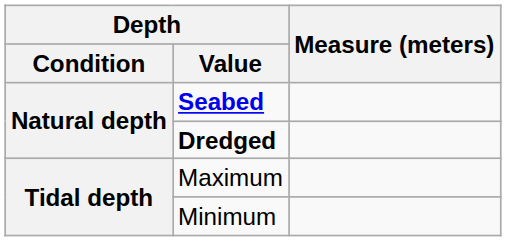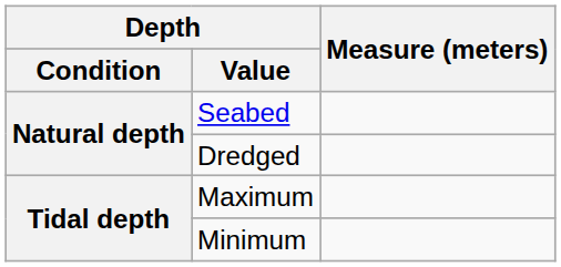Seabed | Depth / Value: bold -> normal
Dredged | Depth / Value: bold -> normal
